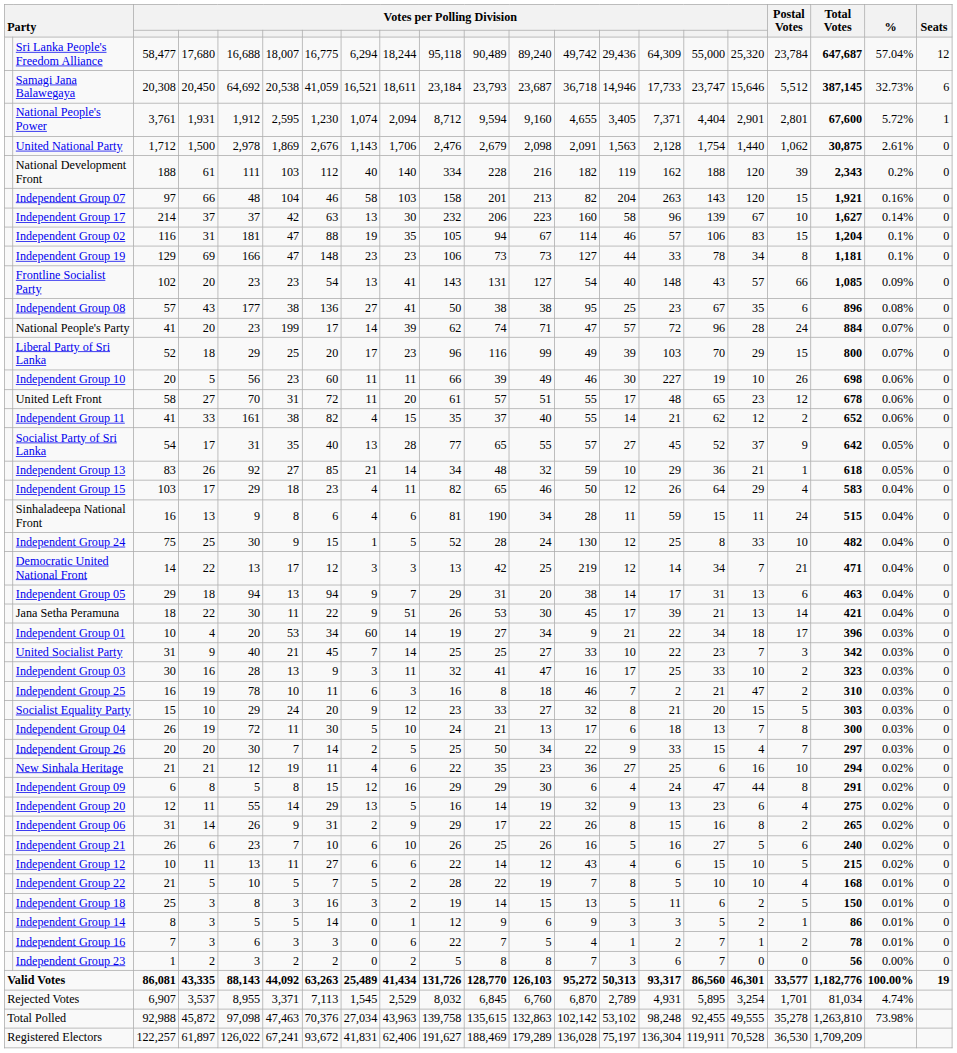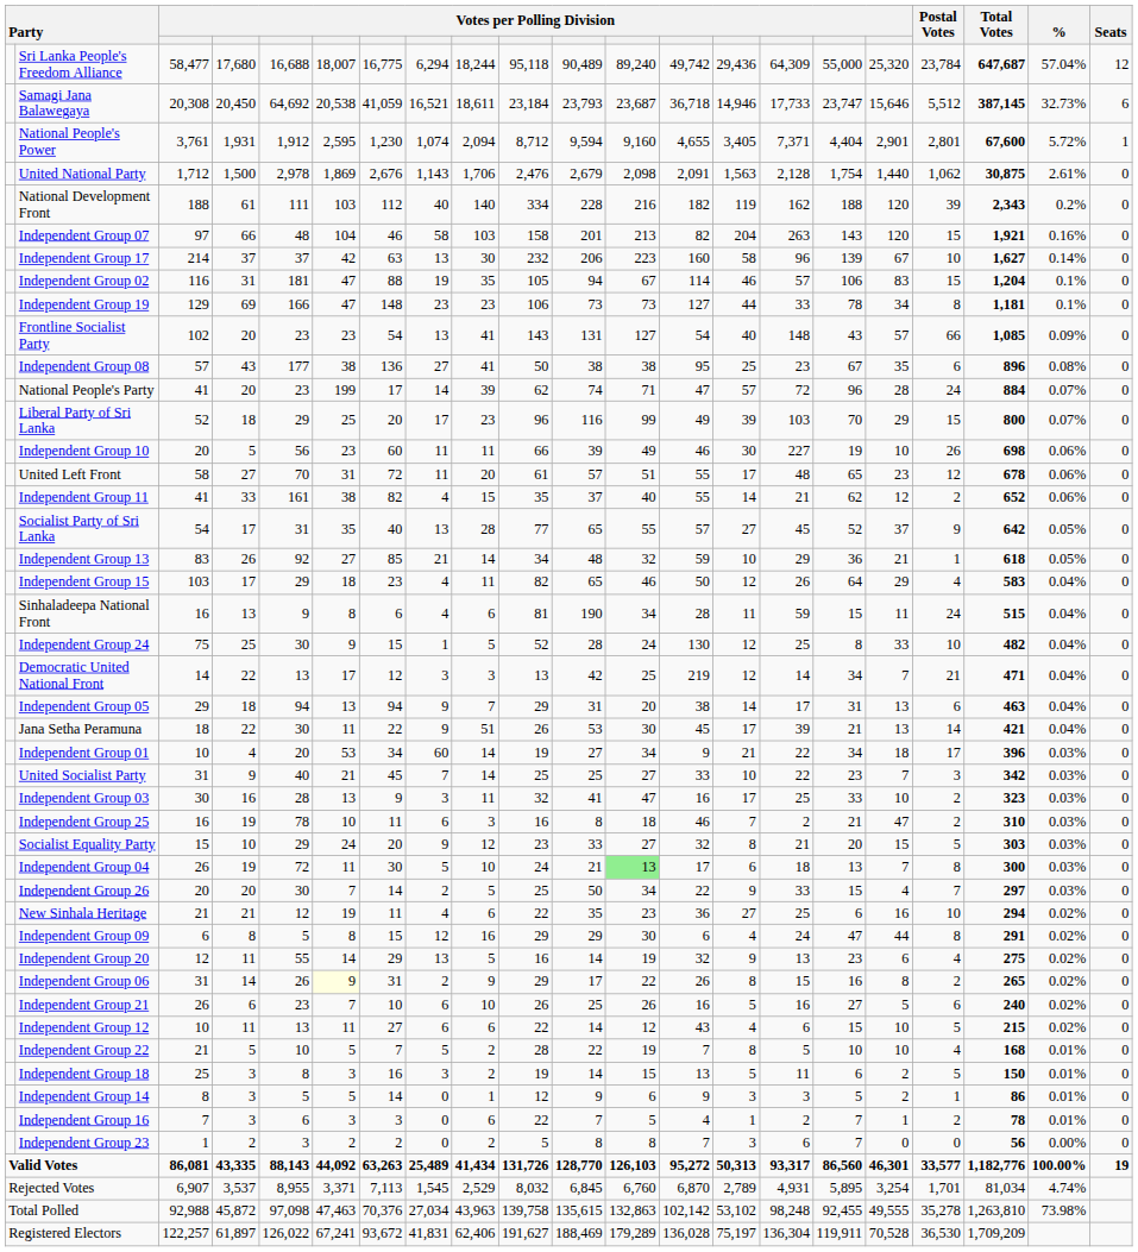Independent Group 04 | column 12: no background -> lightgreen background
Independent Group 06 | column 6: no background -> lightyellow background
